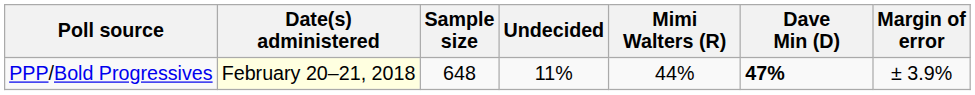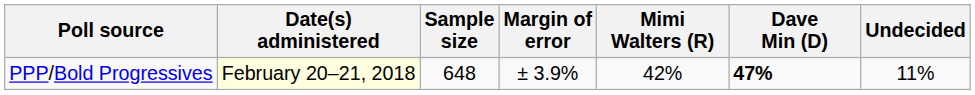columns swapped: Margin of error <-> Undecided
PPP/Bold Progressives | Mimi Walters (R): 44% -> 42%
